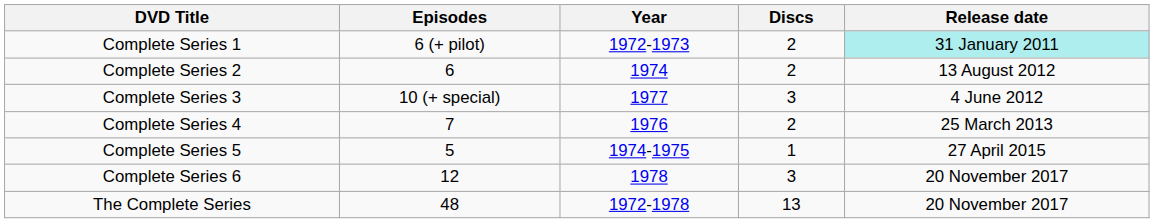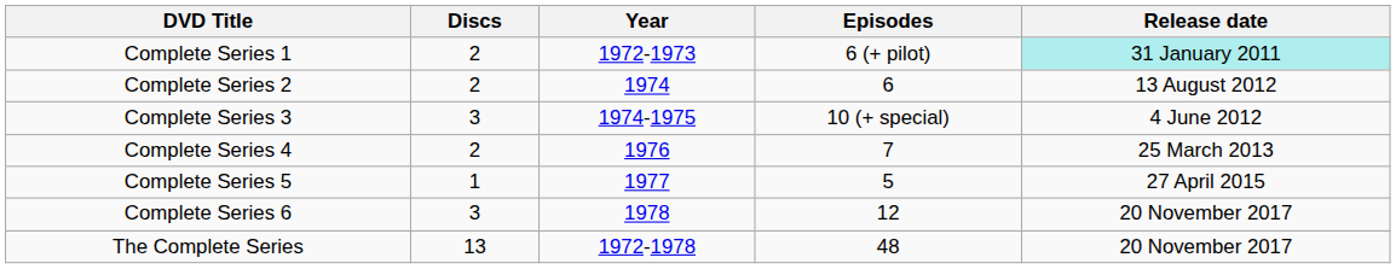columns swapped: Discs <-> Episodes
Complete Series 3 | Year: 1977 -> 1974-1975
Complete Series 5 | Year: 1974-1975 -> 1977
